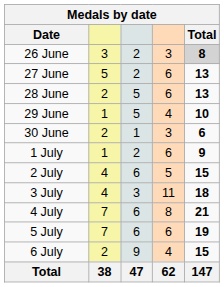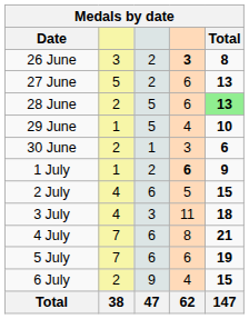26 June | column 4: normal -> bold
26 June | Total: lightgrey background -> no background
28 June | Total: no background -> lightgreen background
1 July | column 4: normal -> bold
